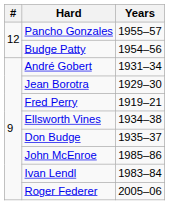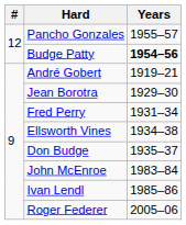Budge Patty | Years: normal -> bold
André Gobert | Years: 1931–34 -> 1919–21
Fred Perry | Years: 1919–21 -> 1931–34
John McEnroe | Years: 1985–86 -> 1983–84
Ivan Lendl | Years: 1983–84 -> 1985–86
